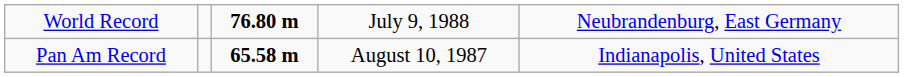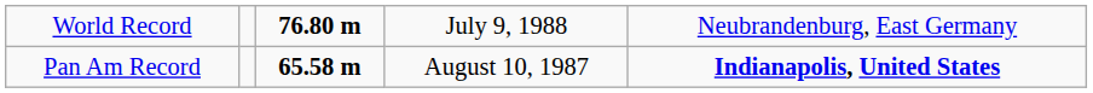Pan Am Record | column 5: normal -> bold
